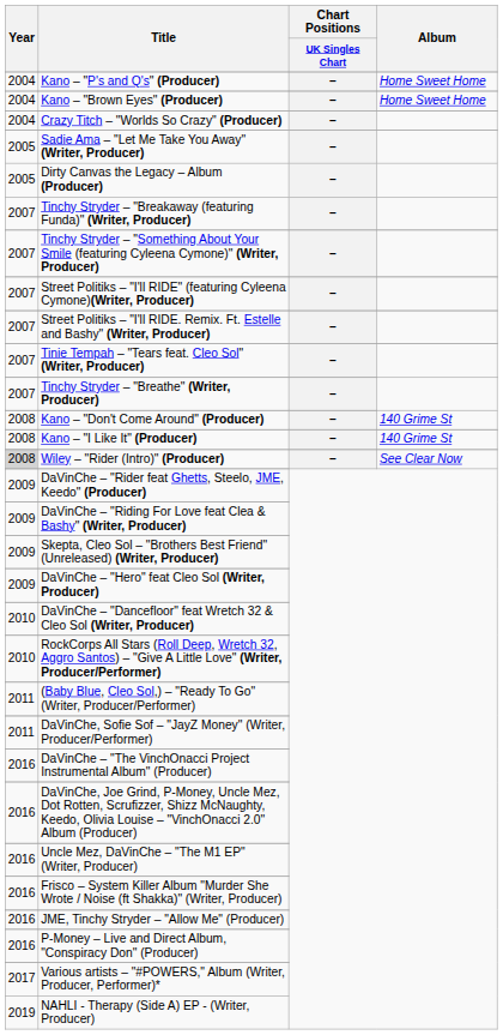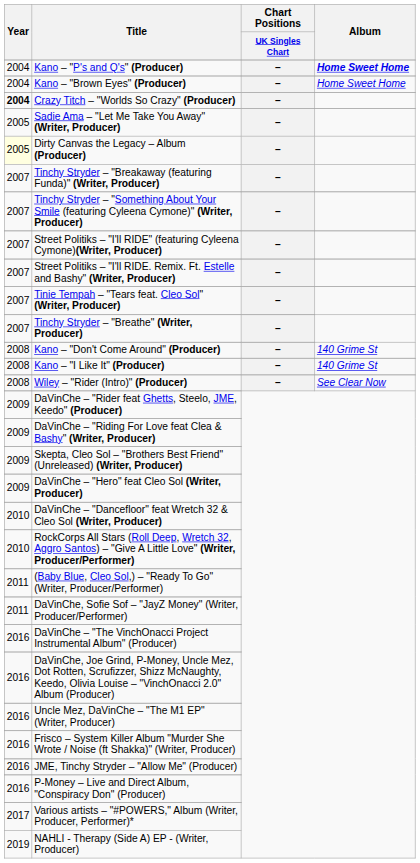Kano – "P's and Q's" (Producer) | Album: normal -> bold
Crazy Titch – "Worlds So Crazy" (Producer) | Year: normal -> bold
Dirty Canvas the Legacy – Album (Producer) | Year: no background -> lightyellow background
Wiley – "Rider (Intro)" (Producer) | Year: lightgrey background -> no background
